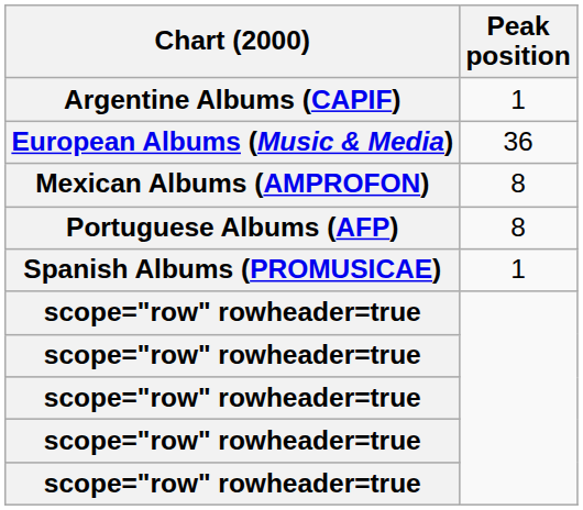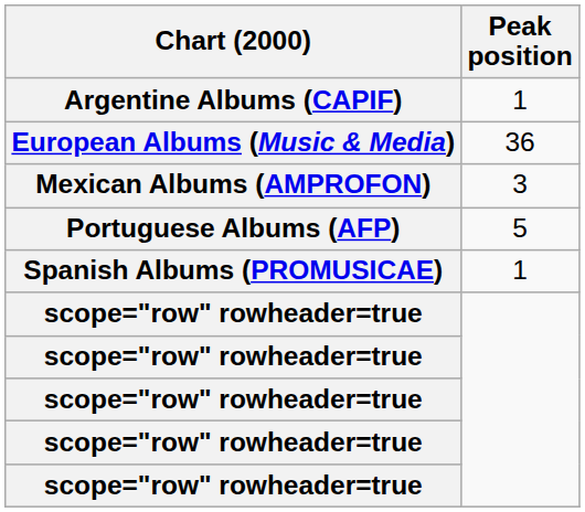Mexican Albums (AMPROFON) | Peak position: 8 -> 3
Portuguese Albums (AFP) | Peak position: 8 -> 5
